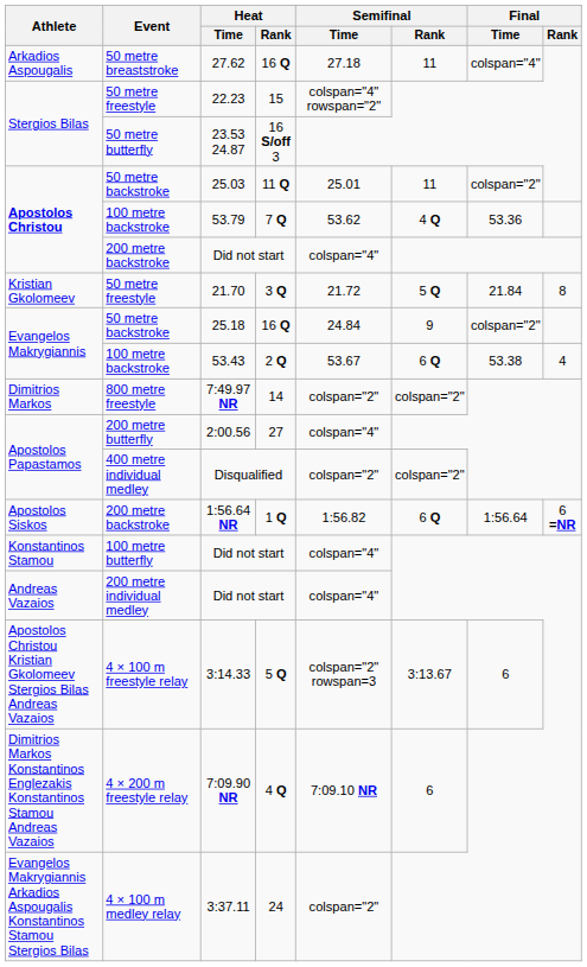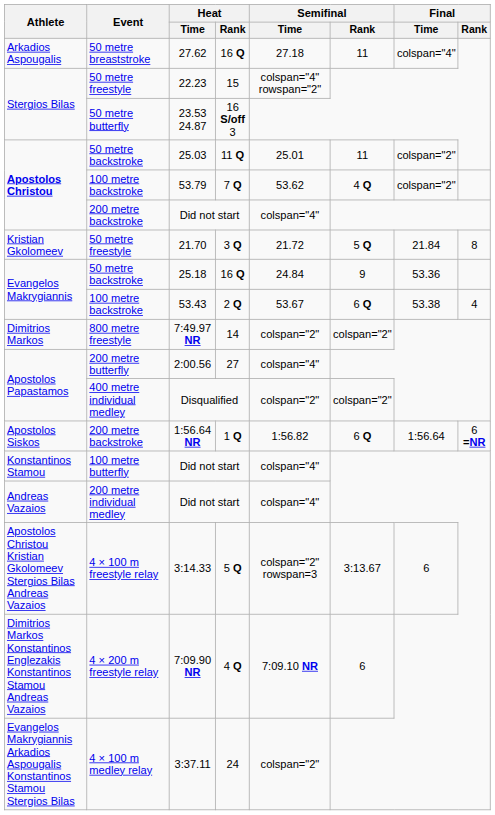53.79 | Final / Time: 53.36 -> colspan="2"
25.18 | Final / Time: colspan="2" -> 53.36
